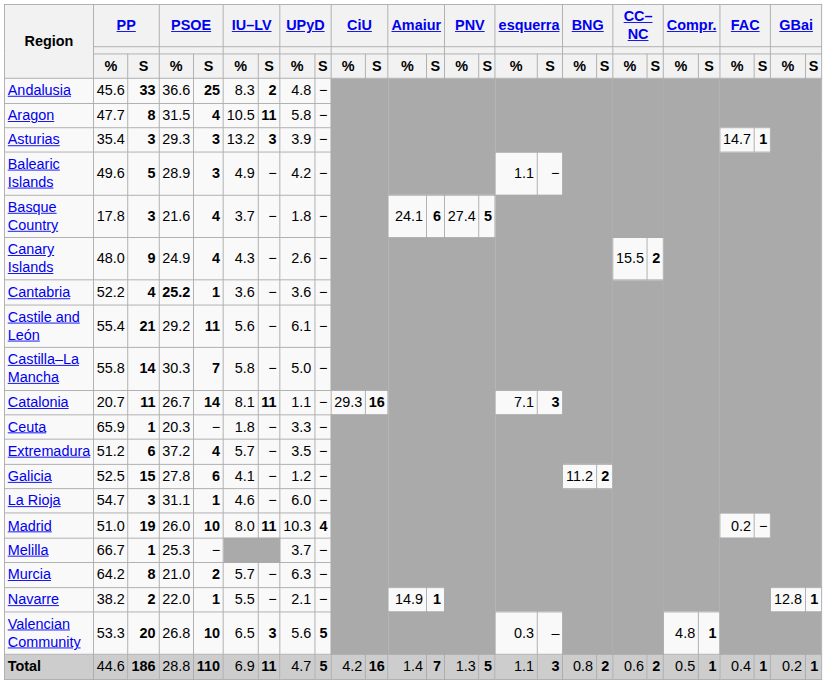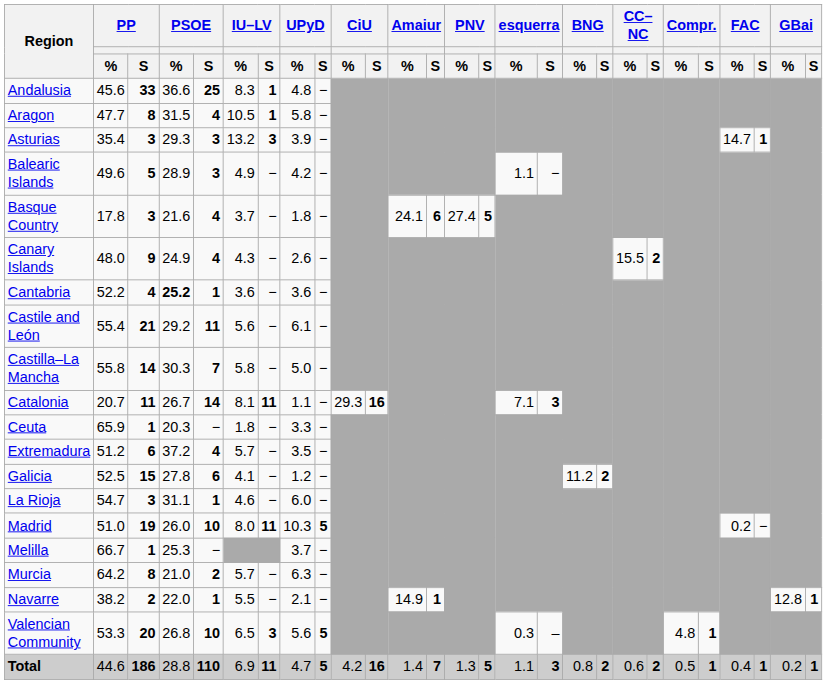Andalusia | IU–LV / S: 2 -> 1
Aragon | IU–LV / S: 11 -> 1
Madrid | UPyD / S: 4 -> 5
